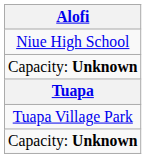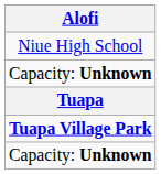row 5 | column 1: normal -> bold
